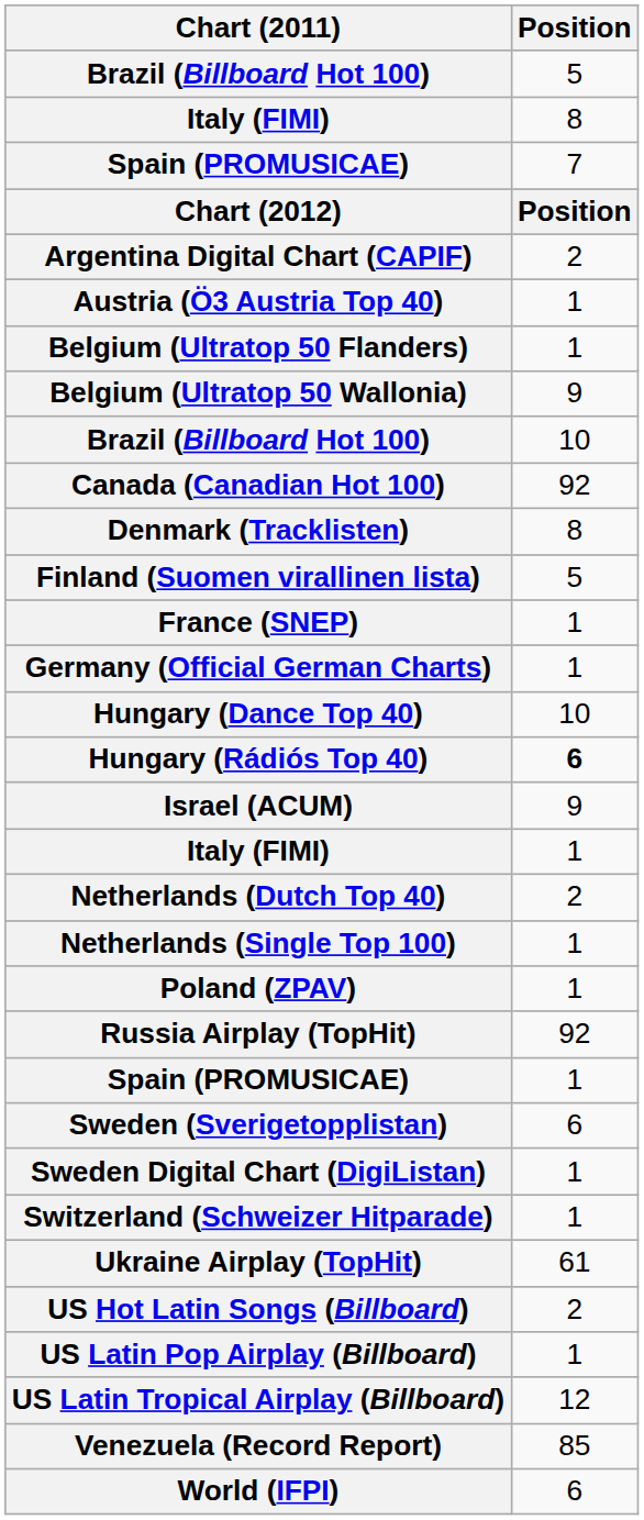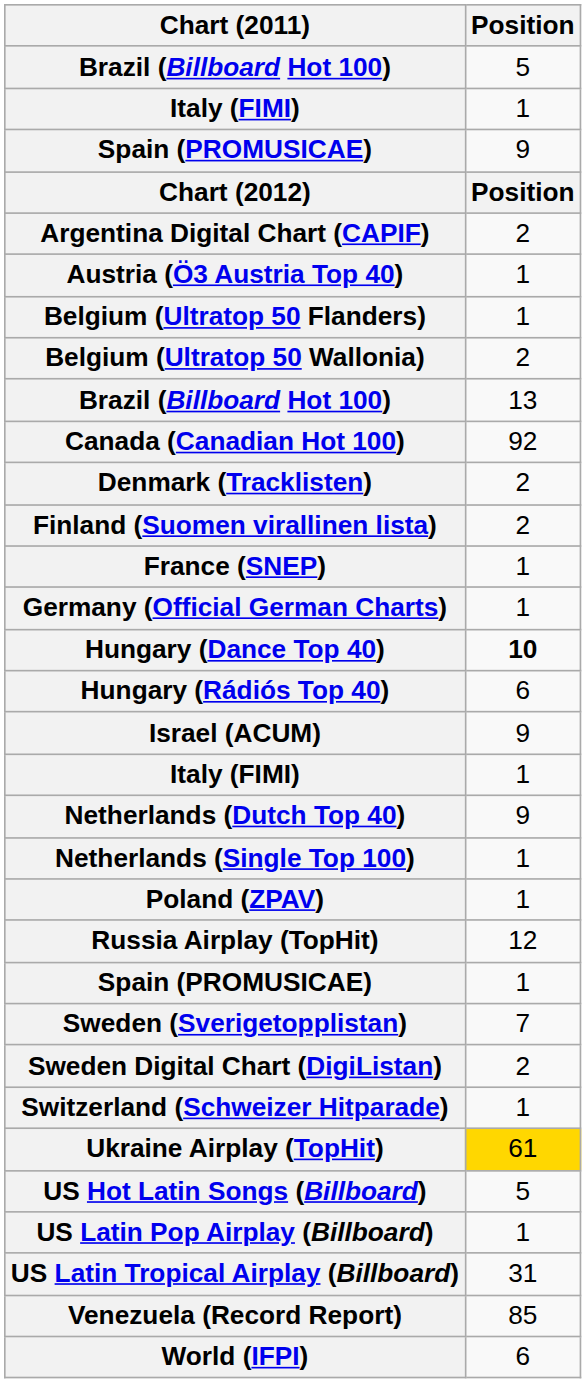row 3 | Position: 8 -> 1
row 4 | Position: 7 -> 9
row 9 | Position: 9 -> 2
row 10 | Position: 10 -> 13
row 12 | Position: 8 -> 2
row 13 | Position: 5 -> 2
row 16 | Position: normal -> bold
row 17 | Position: bold -> normal
row 20 | Position: 2 -> 9
row 23 | Position: 92 -> 12
row 25 | Position: 6 -> 7
row 26 | Position: 1 -> 2
row 28 | Position: no background -> gold background
row 29 | Position: 2 -> 5
row 31 | Position: 12 -> 31
